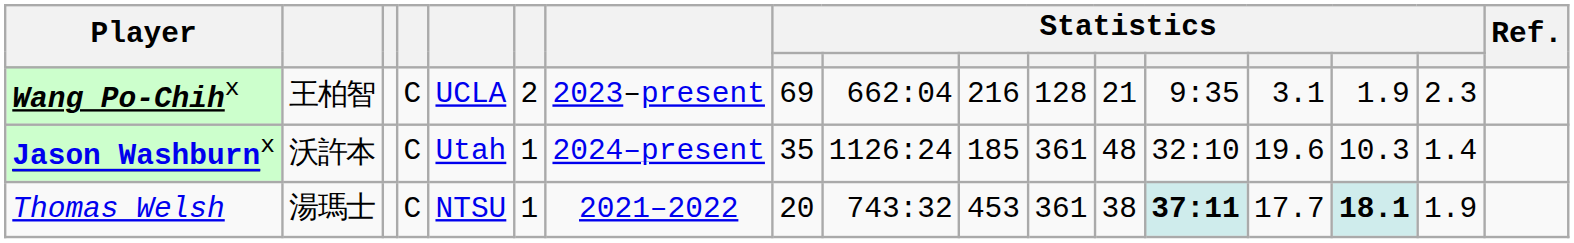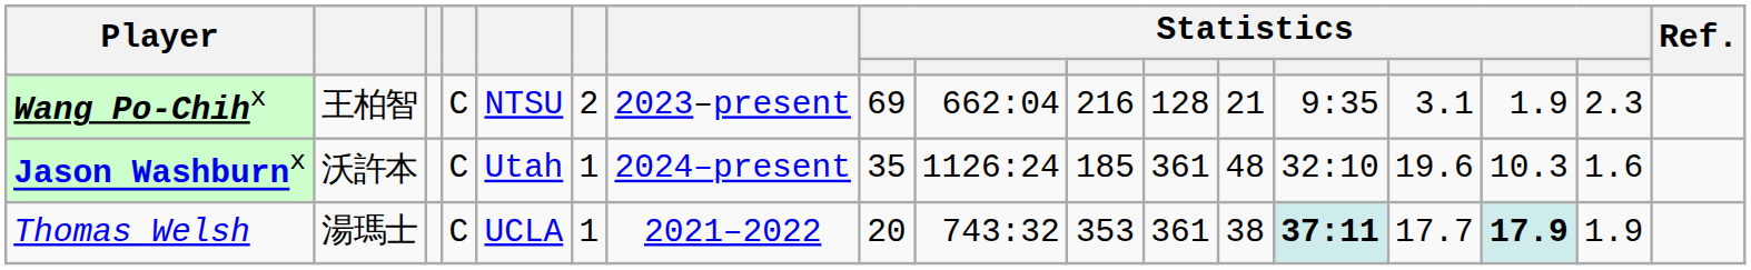Wang Po-Chihx | column 5: UCLA -> NTSU
Jason Washburnx | column 16: 1.4 -> 1.6
Thomas Welsh | column 5: NTSU -> UCLA
Thomas Welsh | column 10: 453 -> 353
Thomas Welsh | column 15: 18.1 -> 17.9
